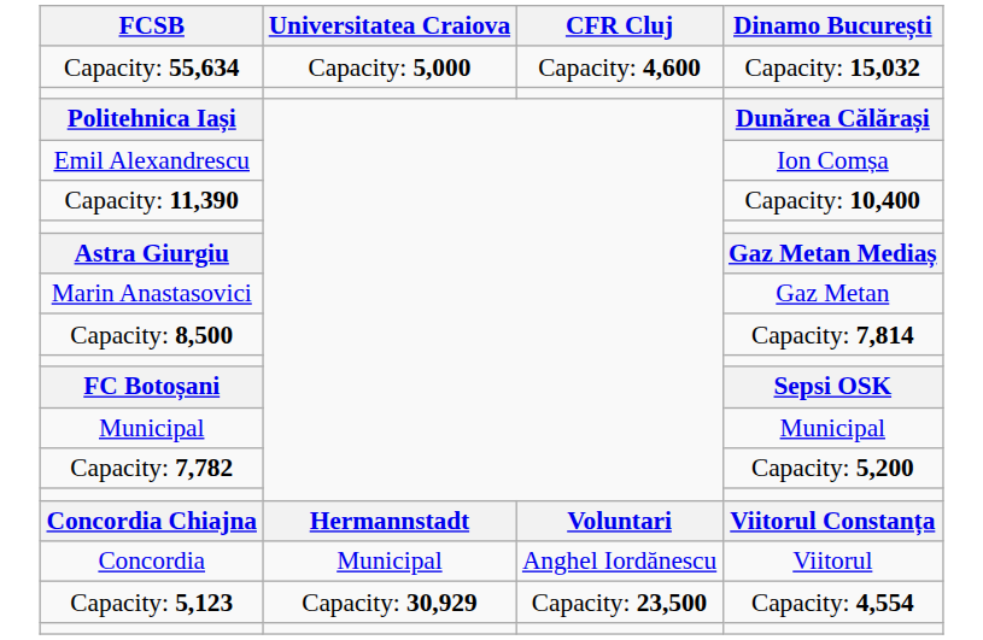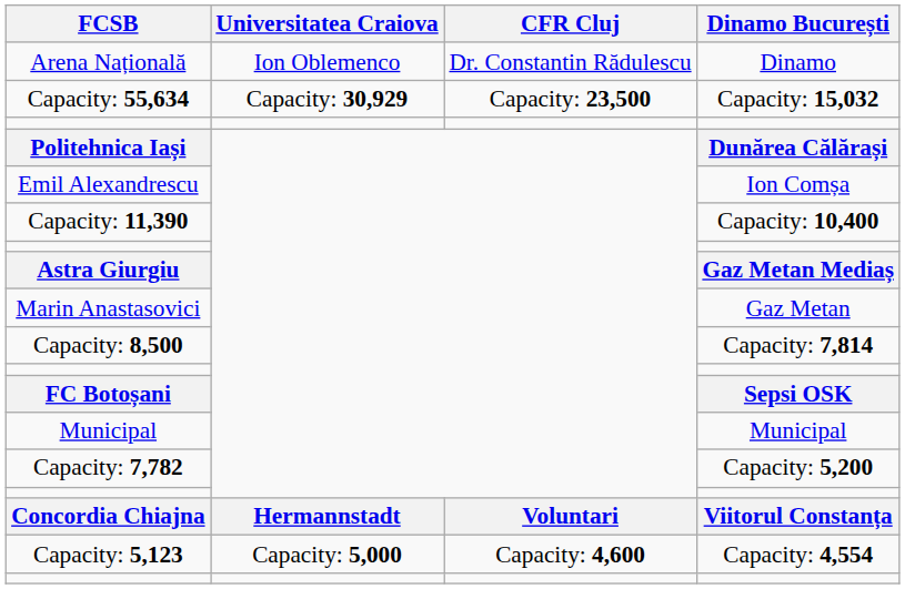+ row: Arena Națională | Ion Oblemenco | Dr. Constantin Rădulescu | Dinamo
Capacity: 55,634 | Universitatea Craiova: Capacity: 5,000 -> Capacity: 30,929
Capacity: 55,634 | CFR Cluj: Capacity: 4,600 -> Capacity: 23,500
- row: Concordia | Municipal | Anghel Iordănescu | Viitorul
Capacity: 5,123 | Universitatea Craiova: Capacity: 30,929 -> Capacity: 5,000
Capacity: 5,123 | CFR Cluj: Capacity: 23,500 -> Capacity: 4,600
